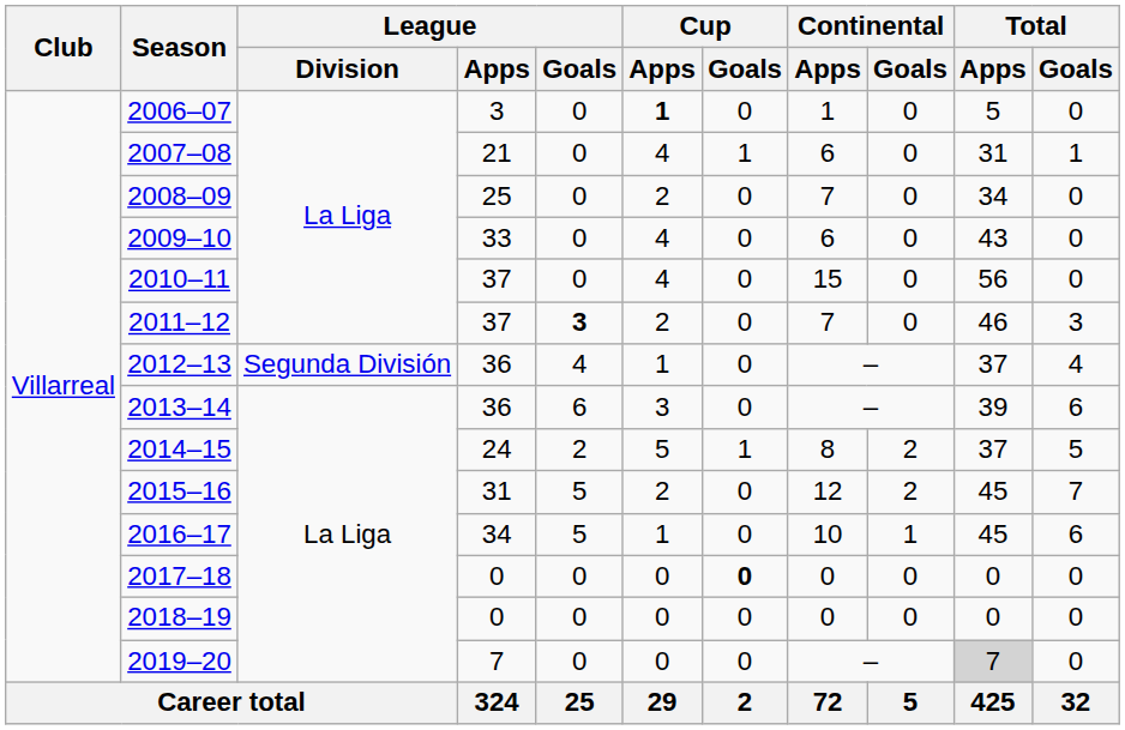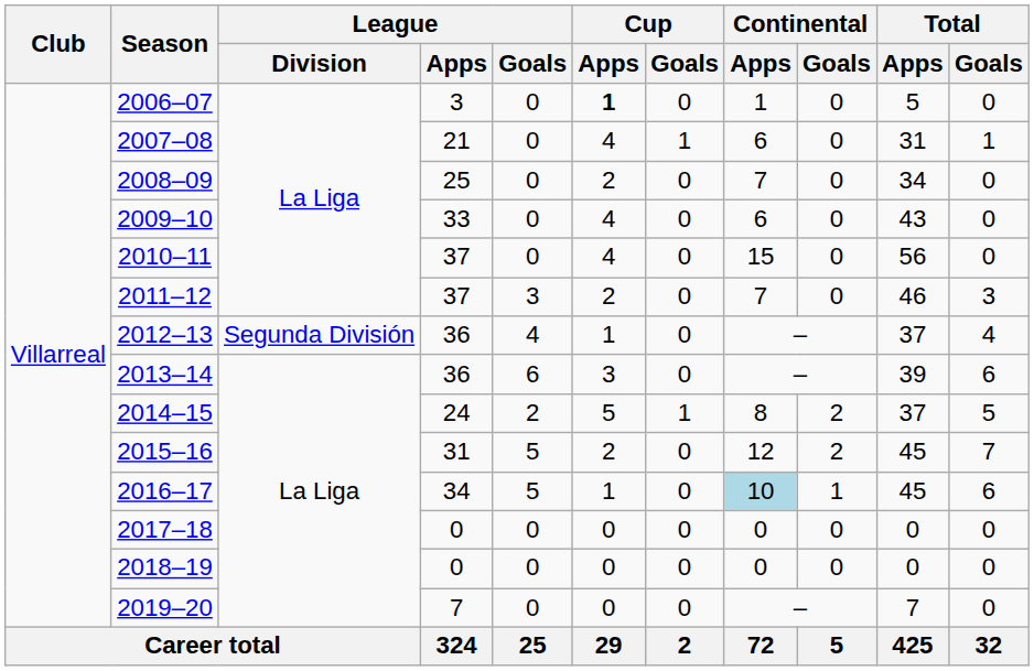2011–12 | League / Goals: bold -> normal
2016–17 | Continental / Apps: no background -> lightblue background
2017–18 | Cup / Goals: bold -> normal
2019–20 | Total / Apps: lightgrey background -> no background
